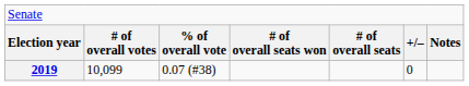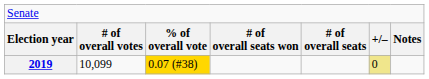2019 | column 3: no background -> gold background
2019 | column 6: no background -> khaki background
